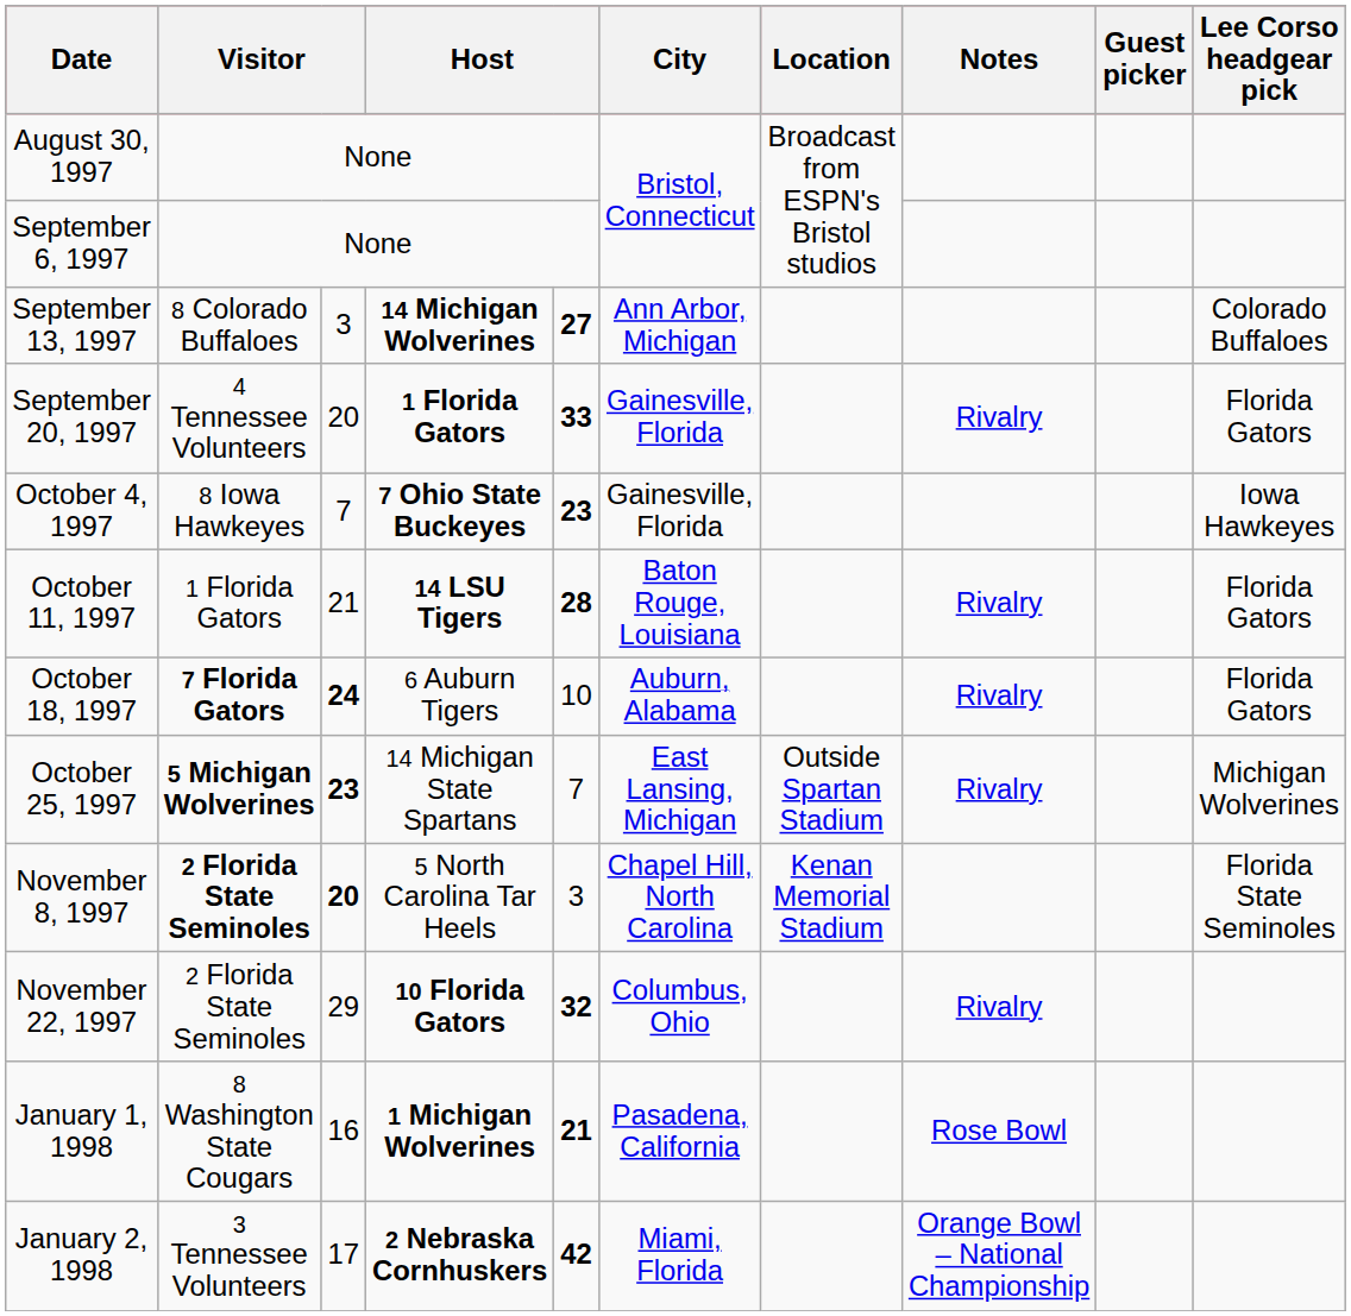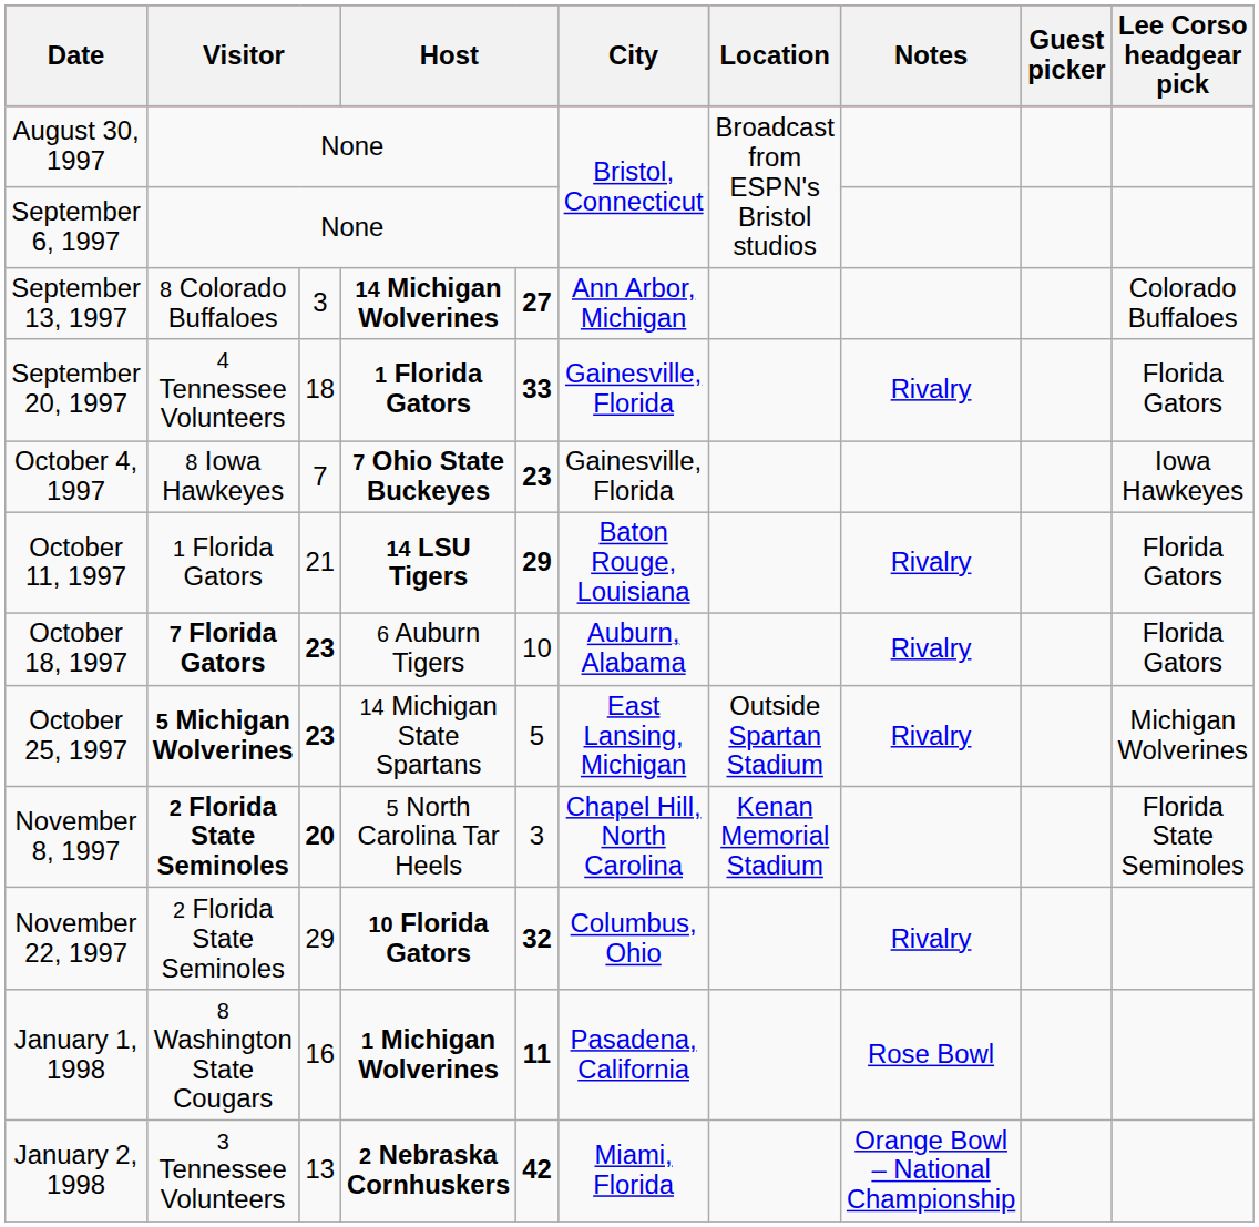September 20, 1997 | column 3: 20 -> 18
October 11, 1997 | column 5: 28 -> 29
October 18, 1997 | column 3: 24 -> 23
October 25, 1997 | column 5: 7 -> 5
January 1, 1998 | column 5: 21 -> 11
January 2, 1998 | column 3: 17 -> 13
